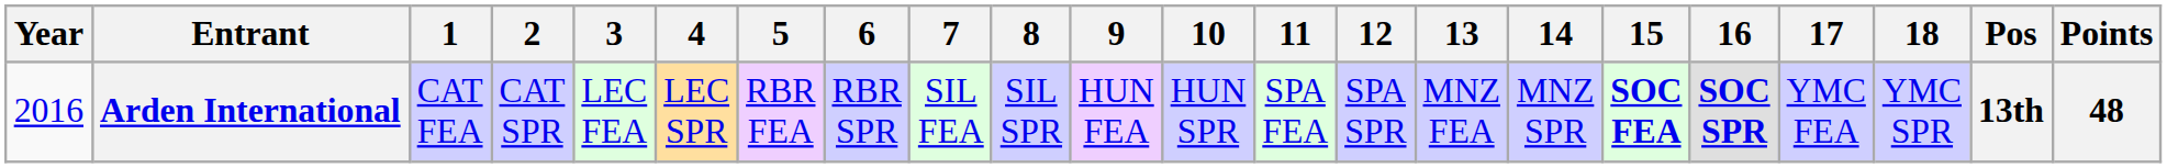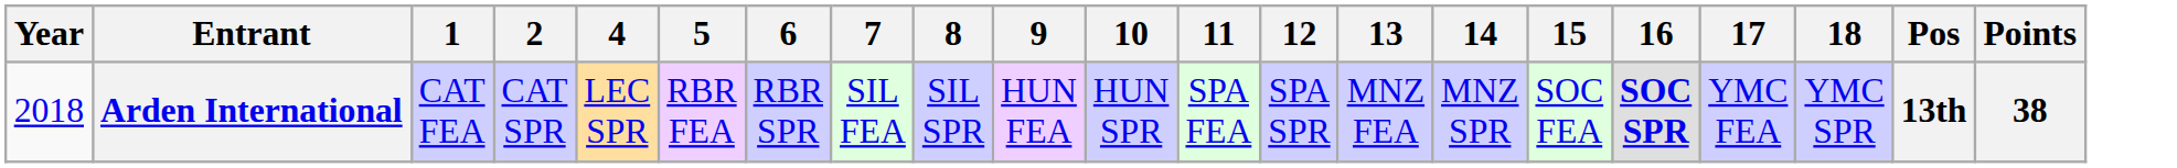- column: 3 | LEC FEA
Arden International | Year: 2016 -> 2018
Arden International | 15: bold -> normal
Arden International | Points: 48 -> 38
